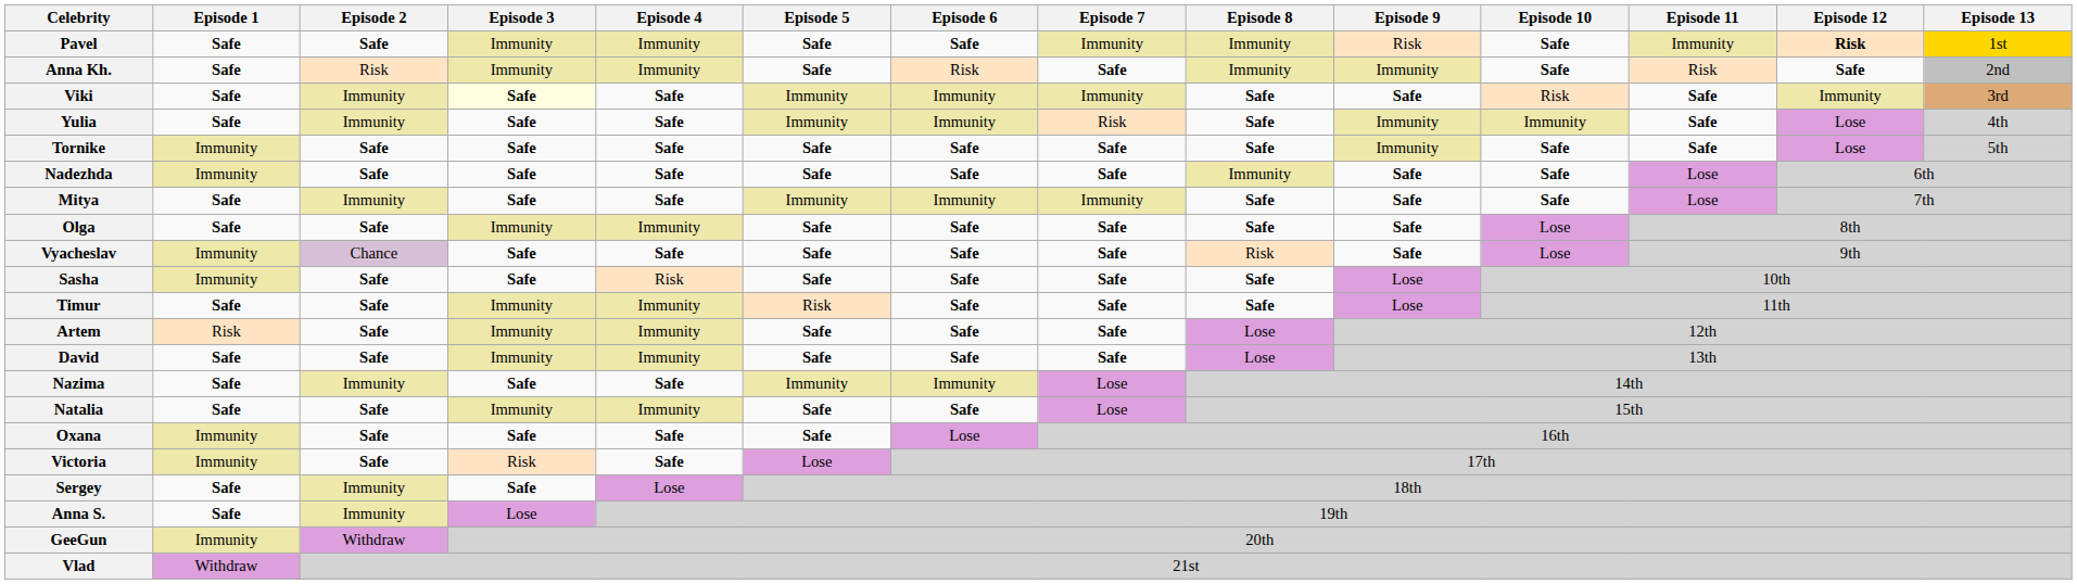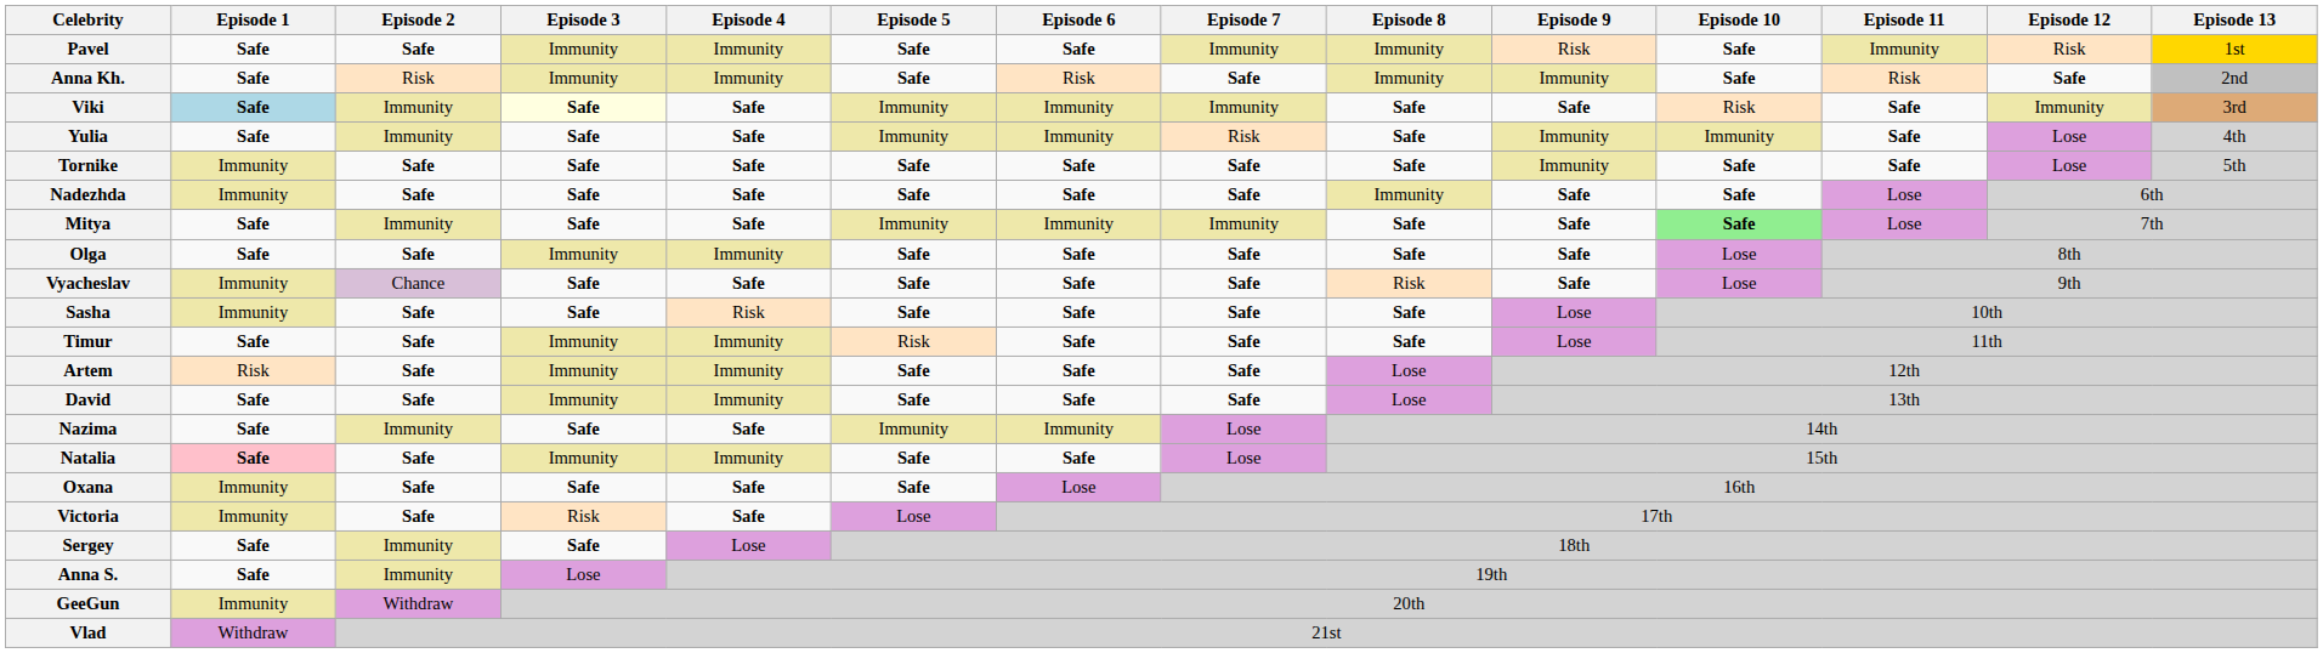Pavel | Episode 12: bold -> normal
Viki | Episode 1: no background -> lightblue background
Mitya | Episode 10: no background -> lightgreen background
Natalia | Episode 1: no background -> pink background
